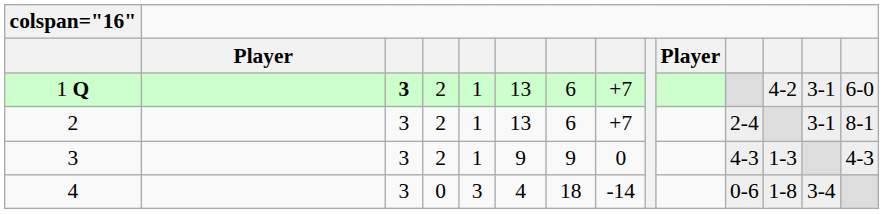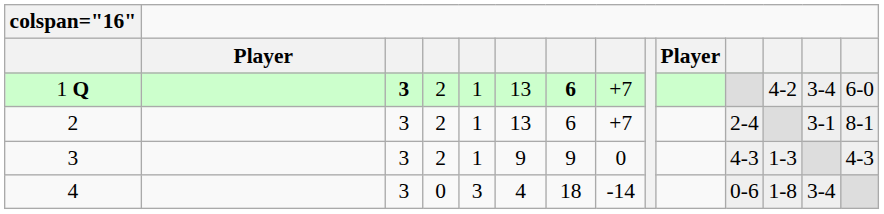1 Q | column 7: normal -> bold
1 Q | column 13: 3-1 -> 3-4
